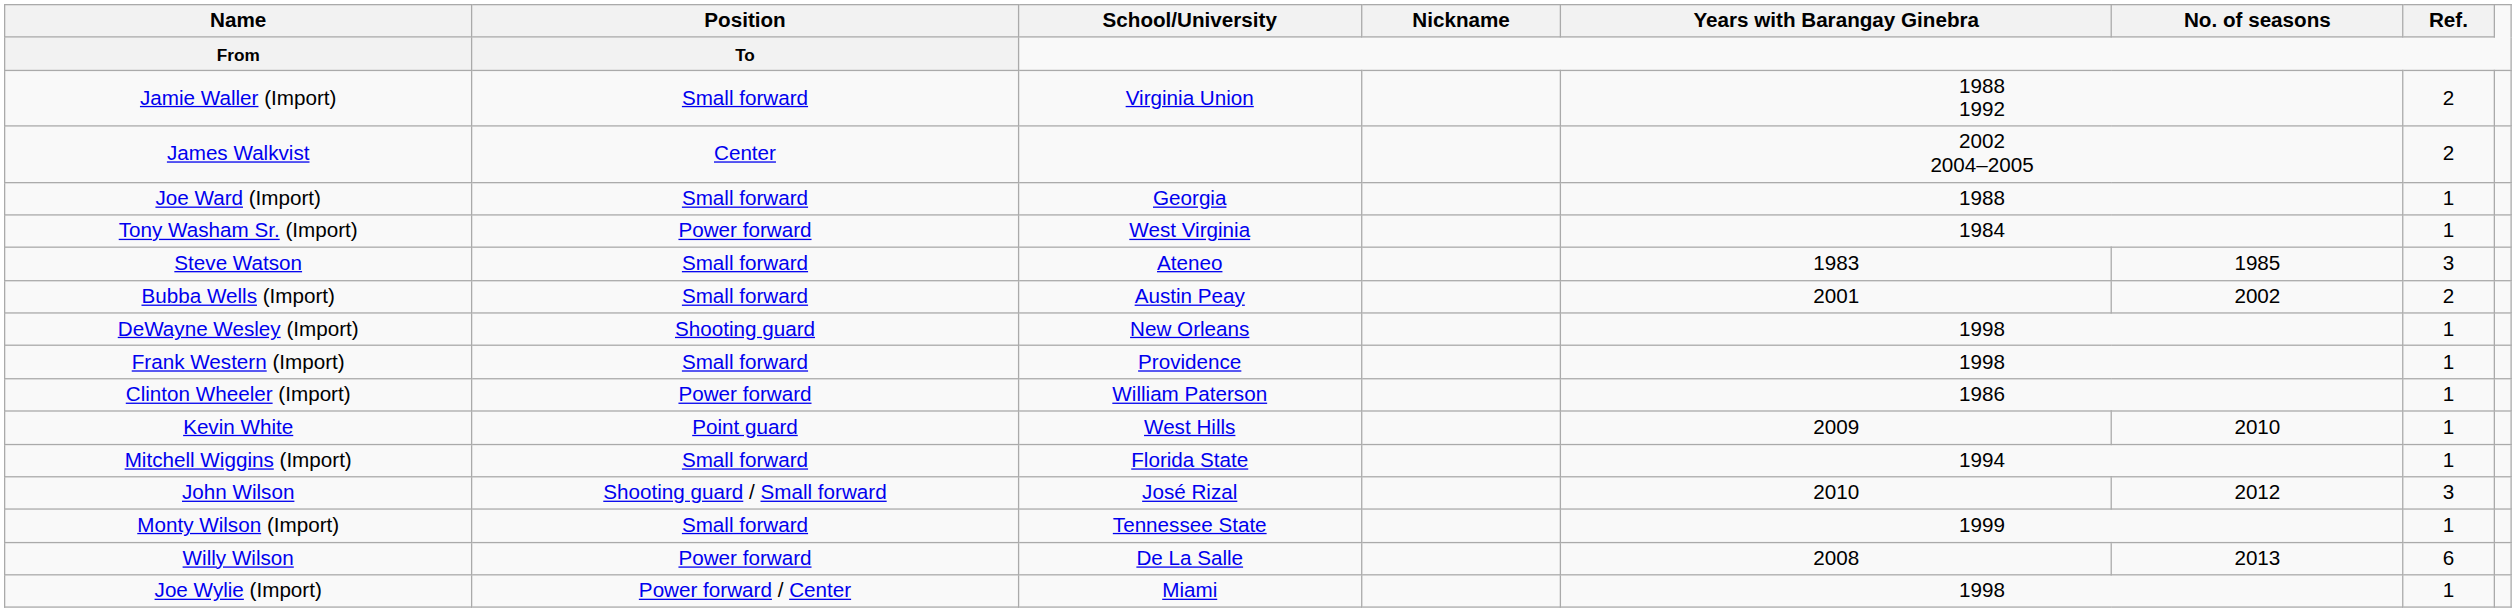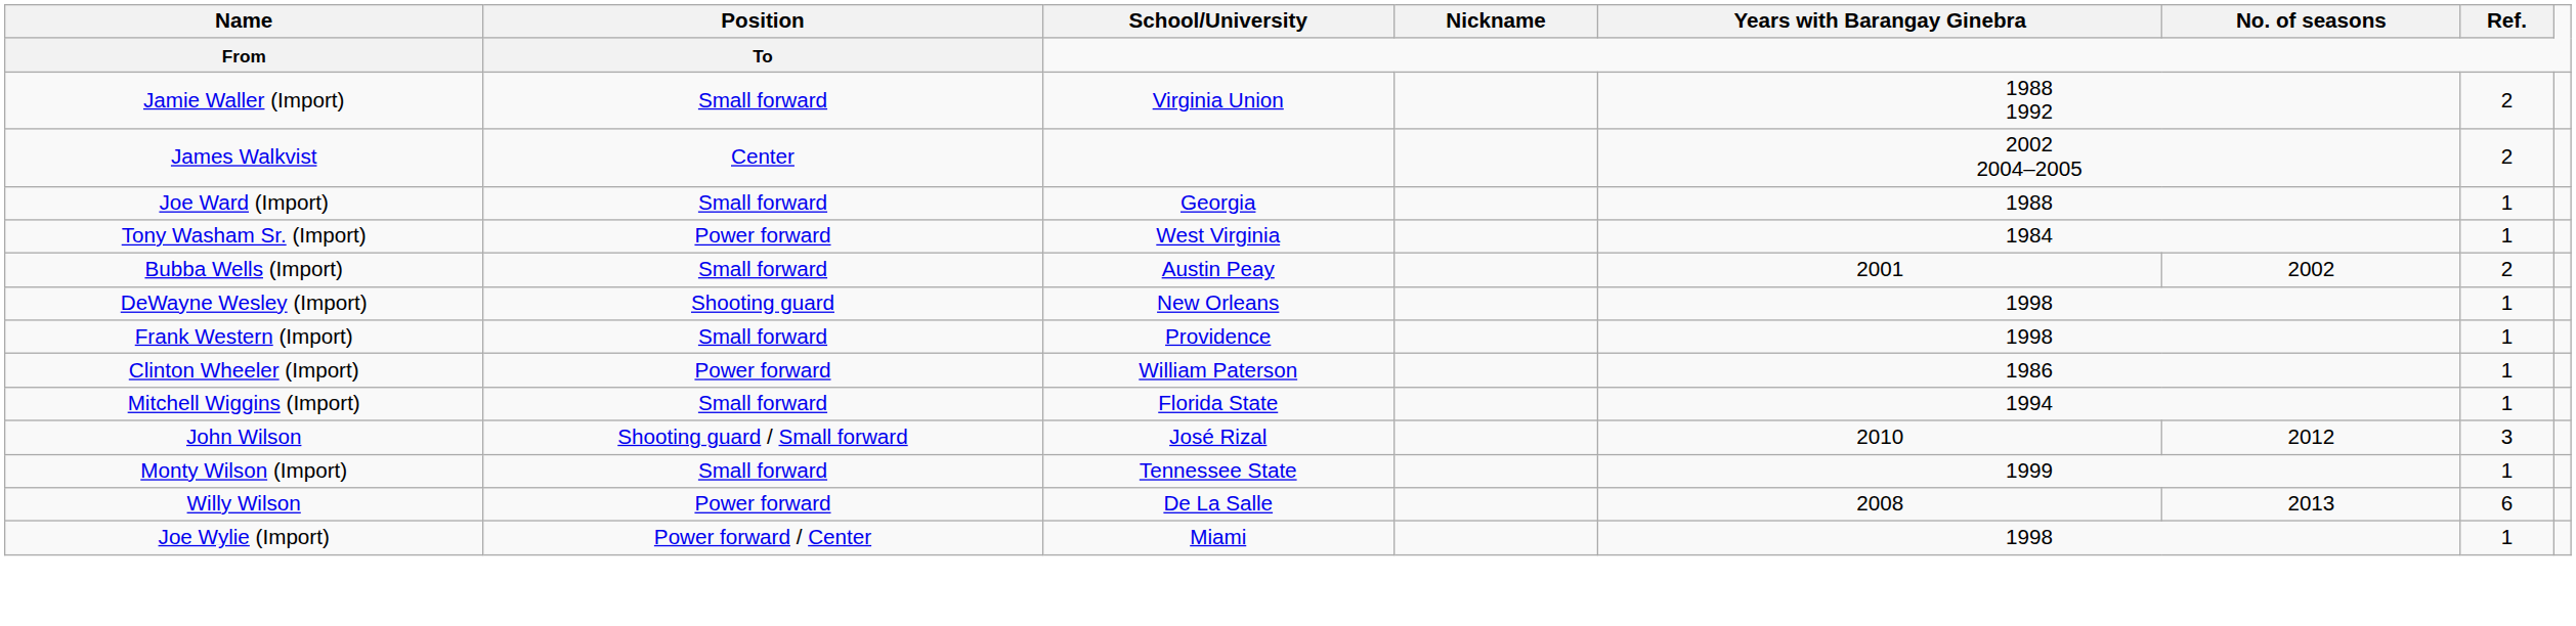- row: Steve Watson | Small forward | Ateneo | 1983 | 1985 | 3
- row: Kevin White | Point guard | West Hills | 2009 | 2010 | 1
